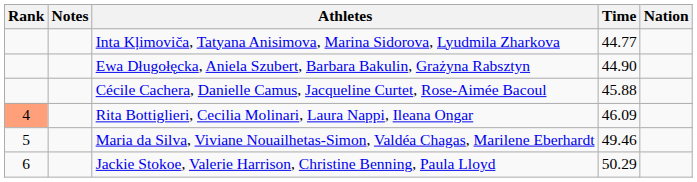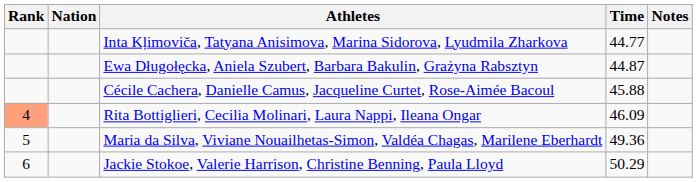columns swapped: Nation <-> Notes
row 3 | Time: 44.90 -> 44.87
row 6 | Time: 49.46 -> 49.36
